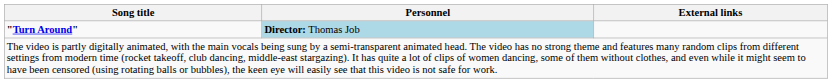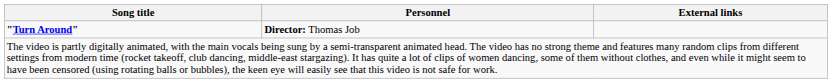"Turn Around" | Personnel: lightblue background -> no background
